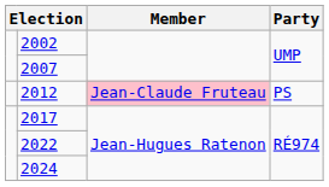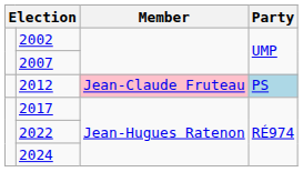2012 | Party: no background -> lightblue background
